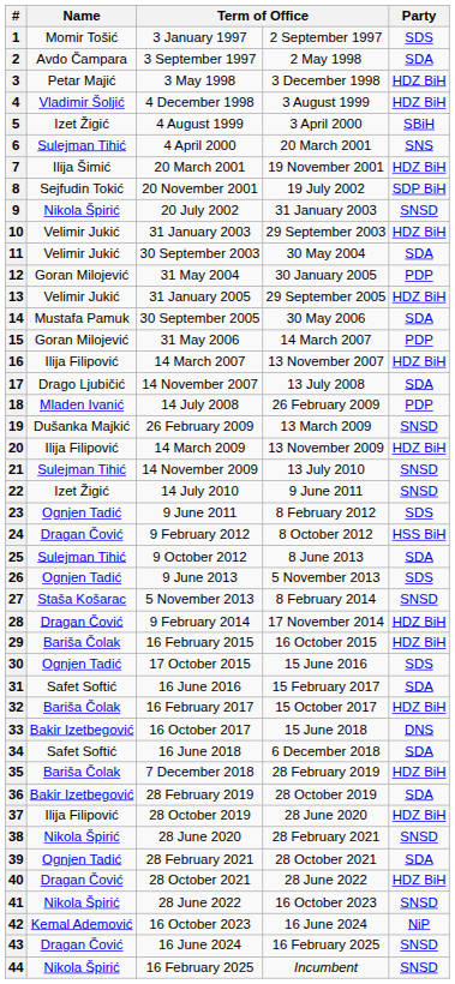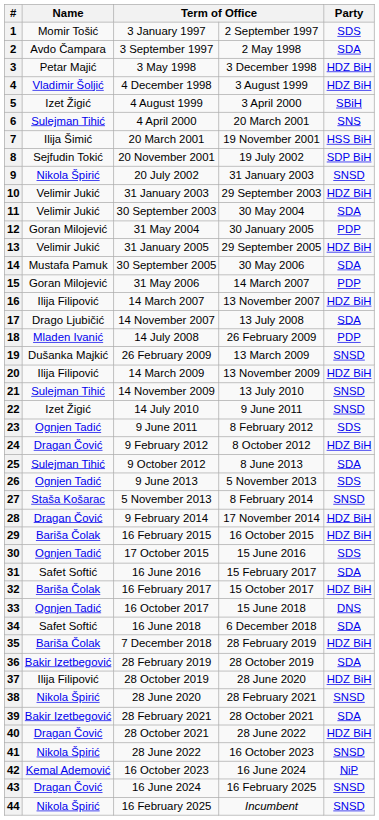7 | Party: HDZ BiH -> HSS BiH
24 | Party: HSS BiH -> HDZ BiH
33 | Name: Bakir Izetbegović -> Ognjen Tadić
39 | Name: Ognjen Tadić -> Bakir Izetbegović
